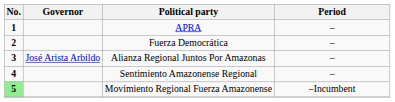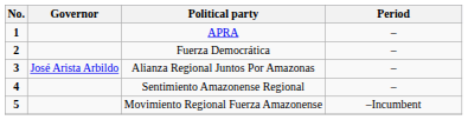Movimiento Regional Fuerza Amazonense | No.: lightgreen background -> no background
